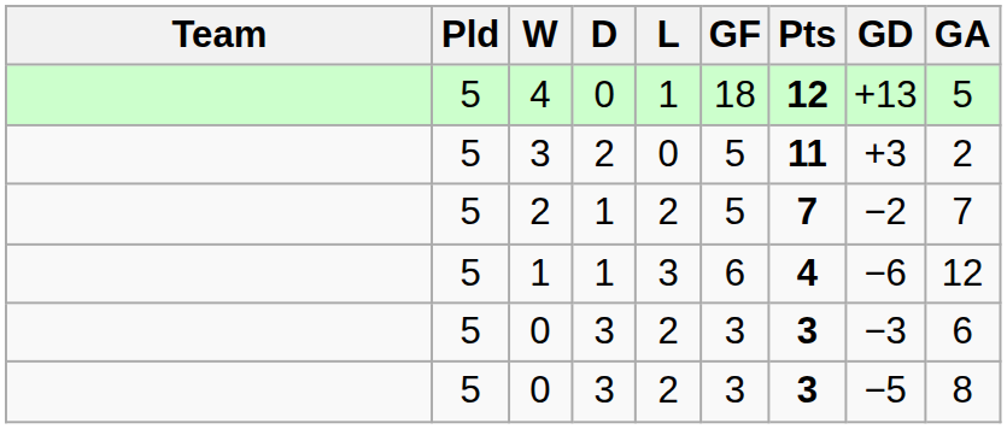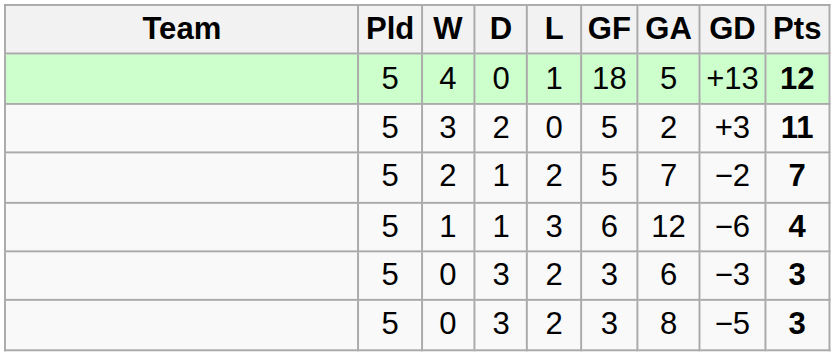columns swapped: GA <-> Pts
